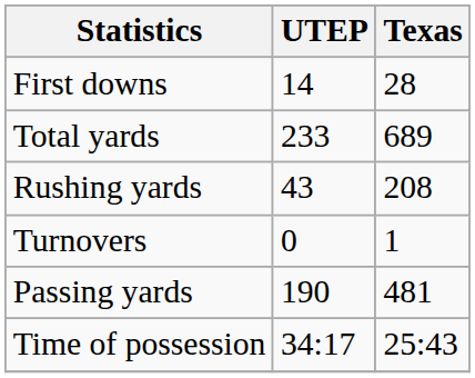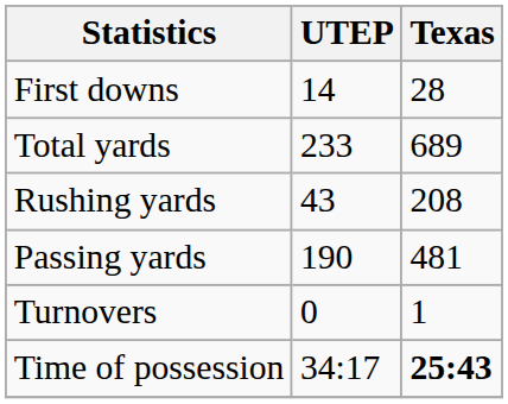rows swapped: Passing yards <-> Turnovers
Time of possession | Texas: normal -> bold
